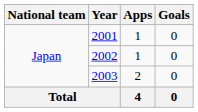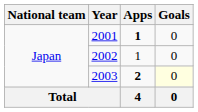2001 | Apps: normal -> bold
2003 | Apps: normal -> bold
2003 | Goals: no background -> lightyellow background
